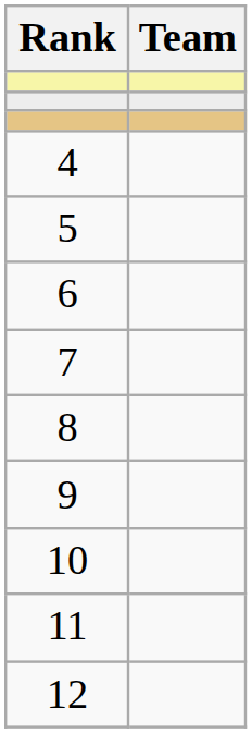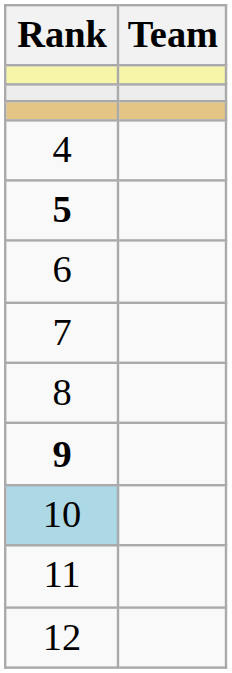row 6 | Rank: normal -> bold
row 10 | Rank: normal -> bold
row 11 | Rank: no background -> lightblue background
